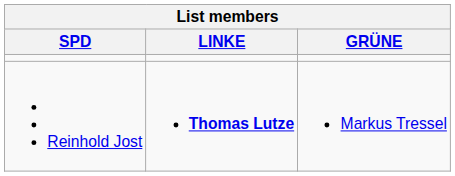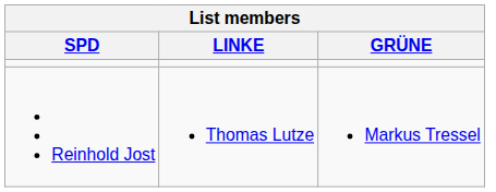Reinhold Jost | LINKE: bold -> normal
